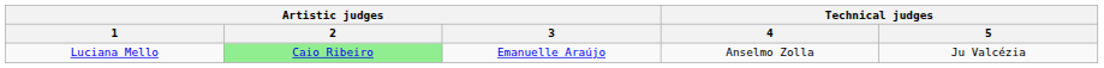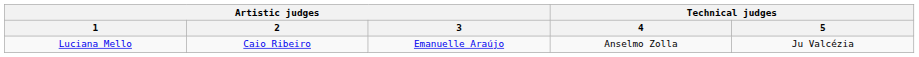Luciana Mello | Artistic judges / 2: lightgreen background -> no background
